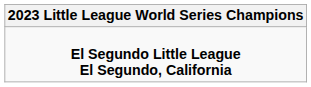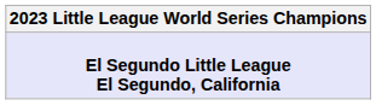row 2 | column 1: no background -> lavender background
